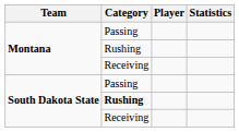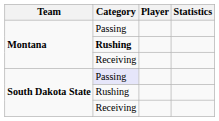Montana / Rushing | Category: normal -> bold
South Dakota State / Passing | Category: no background -> lavender background
South Dakota State / Rushing | Category: bold -> normal
